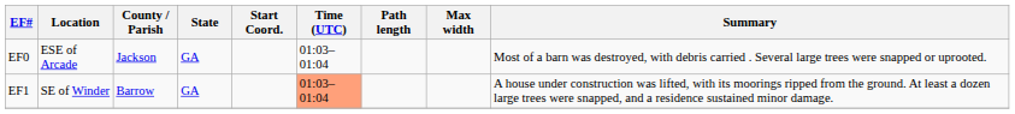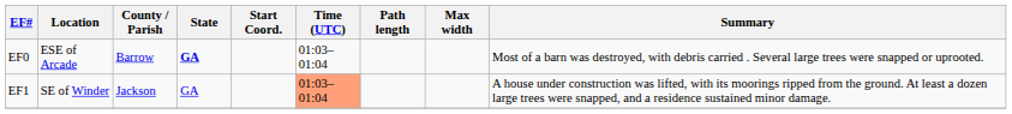EF0 | County / Parish: Jackson -> Barrow
EF0 | State: normal -> bold
EF1 | County / Parish: Barrow -> Jackson
